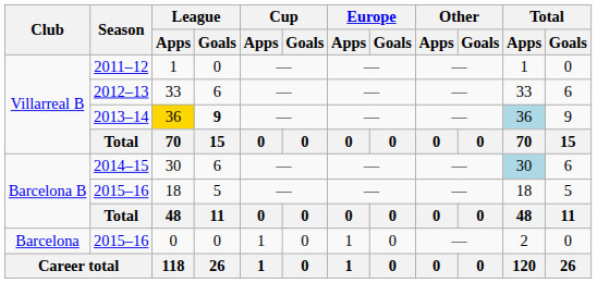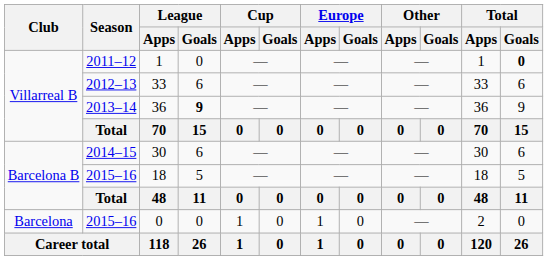row 3 | Total / Goals: normal -> bold
row 5 | League / Apps: gold background -> no background
row 5 | Total / Apps: lightblue background -> no background
row 7 | Total / Apps: lightblue background -> no background
